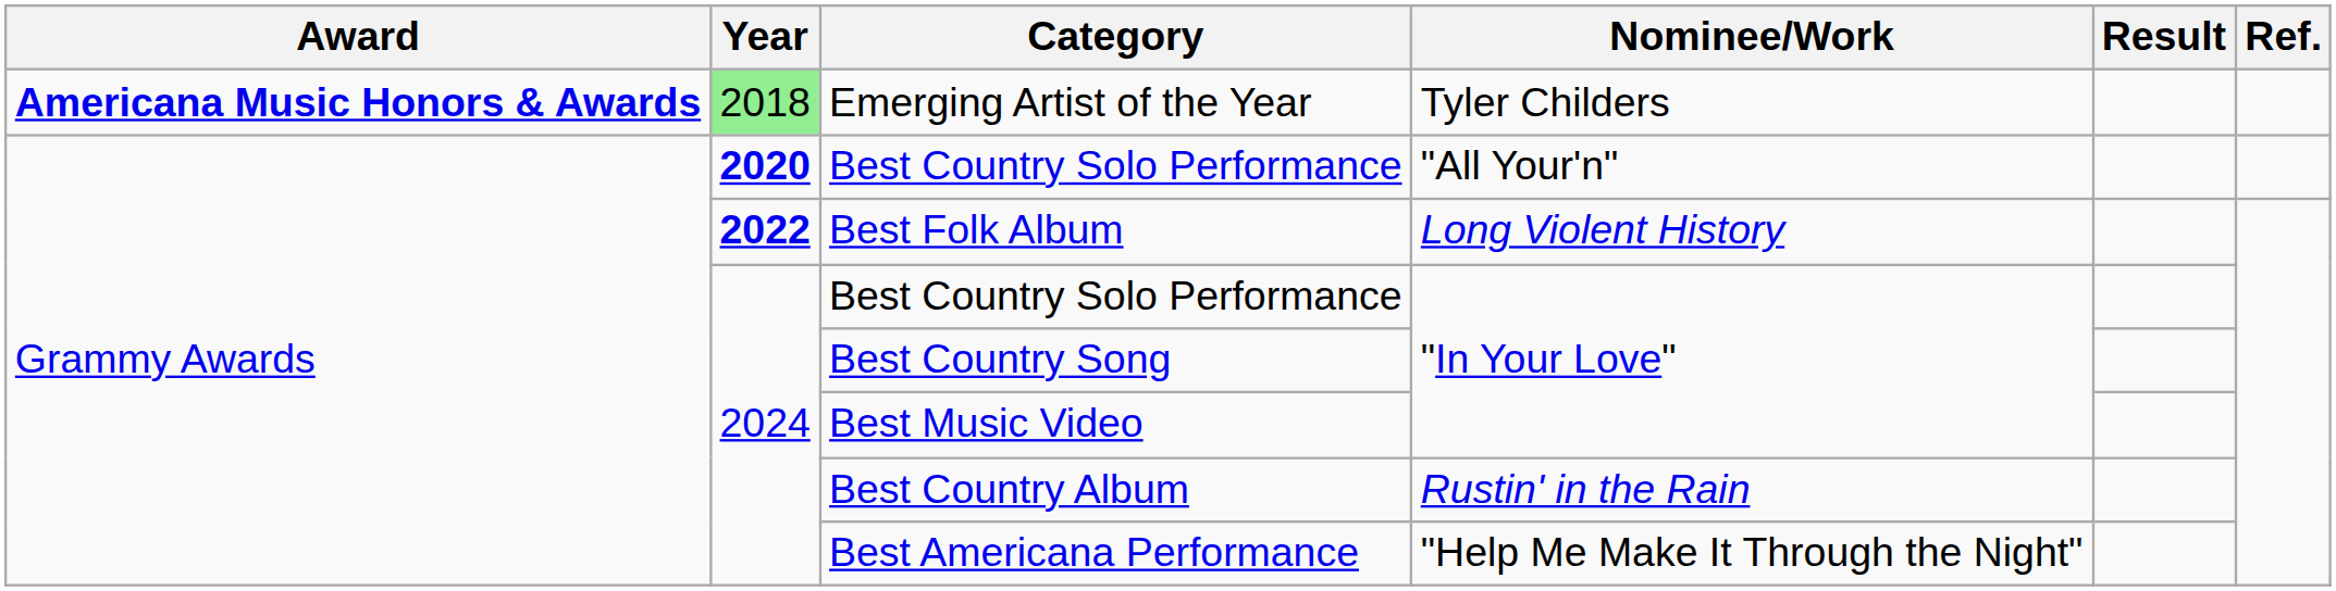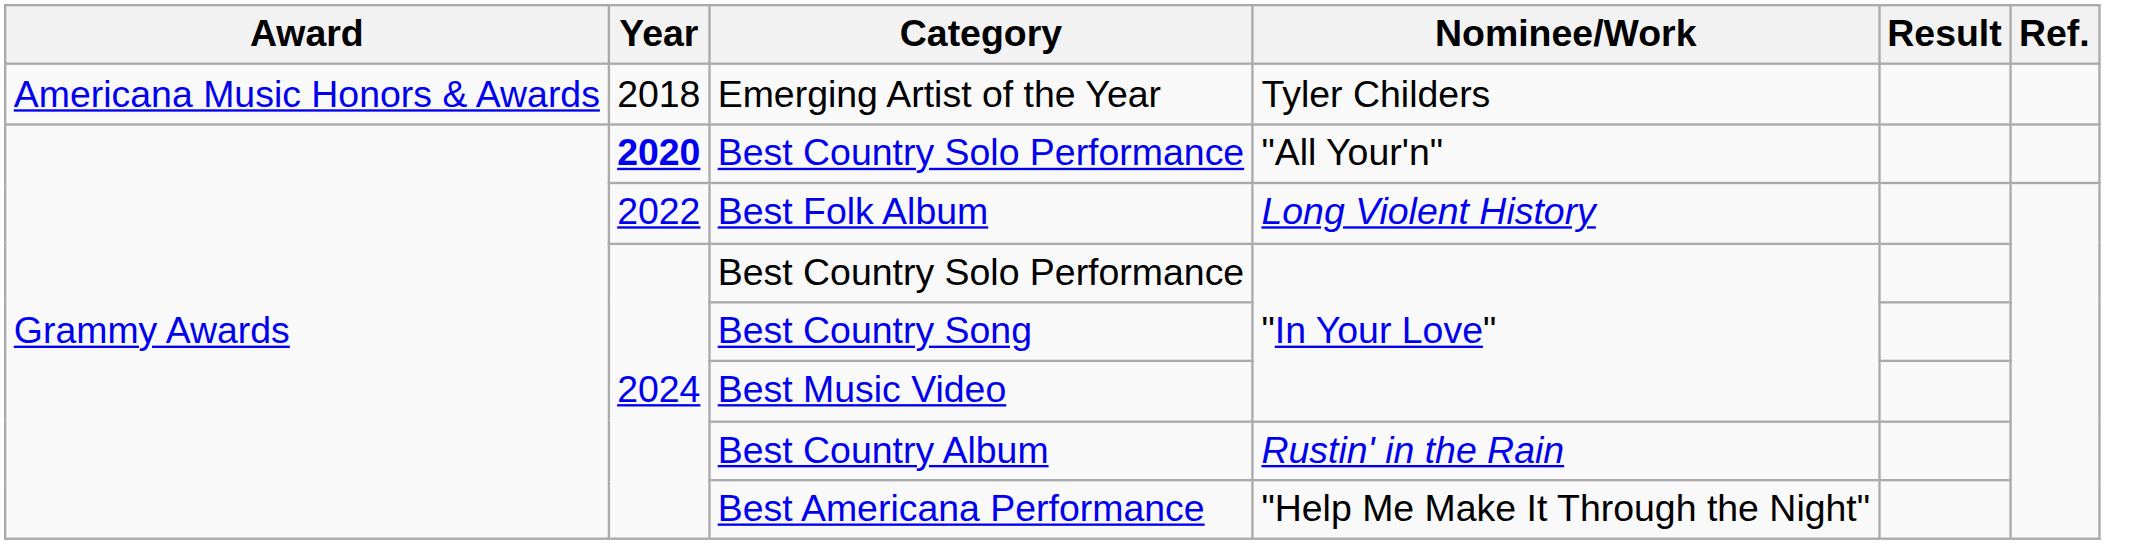Emerging Artist of the Year | Award: bold -> normal
Emerging Artist of the Year | Year: lightgreen background -> no background
Best Folk Album | Year: bold -> normal
